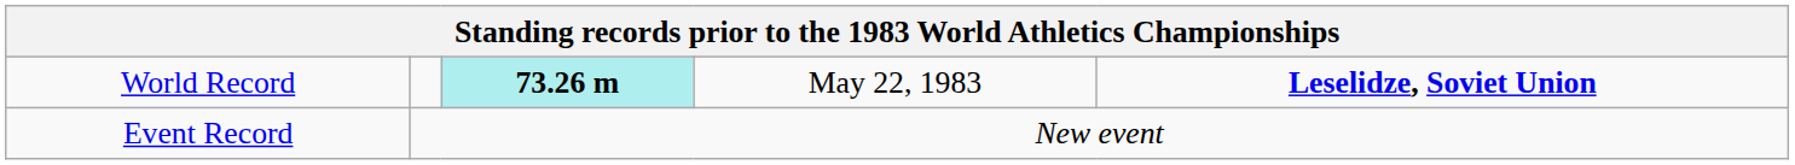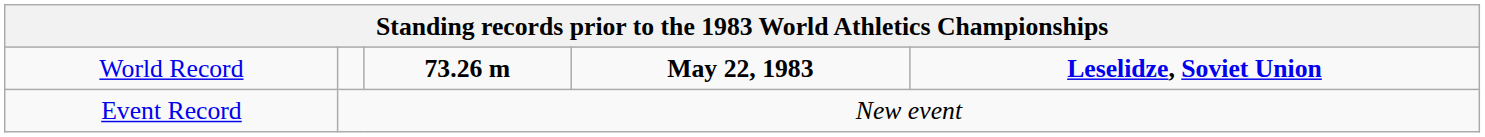World Record | column 3: paleturquoise background -> no background
World Record | column 4: normal -> bold
